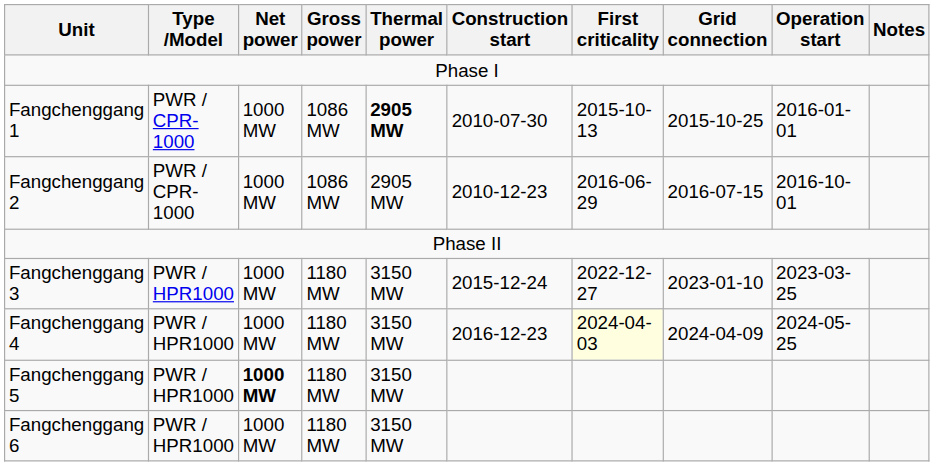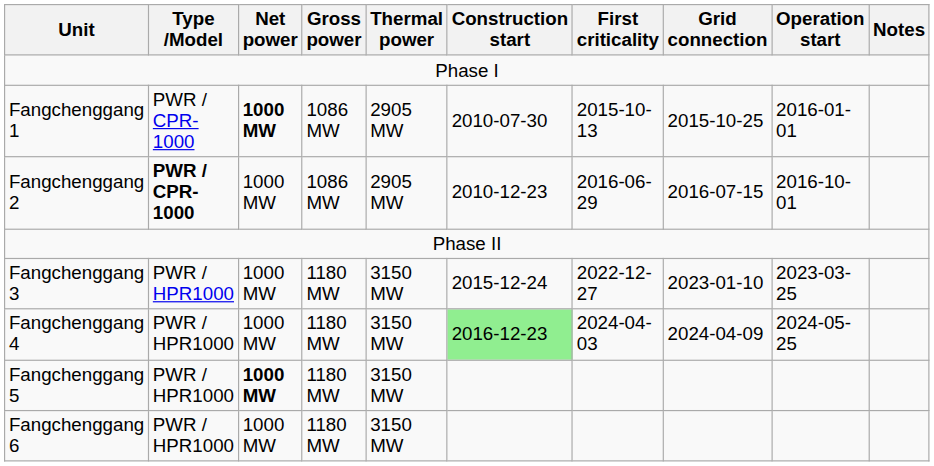Fangchenggang 1 | Net power: normal -> bold
Fangchenggang 1 | Thermal power: bold -> normal
Fangchenggang 2 | Type /Model: normal -> bold
Fangchenggang 4 | Construction start: no background -> lightgreen background
Fangchenggang 4 | First criticality: lightyellow background -> no background
